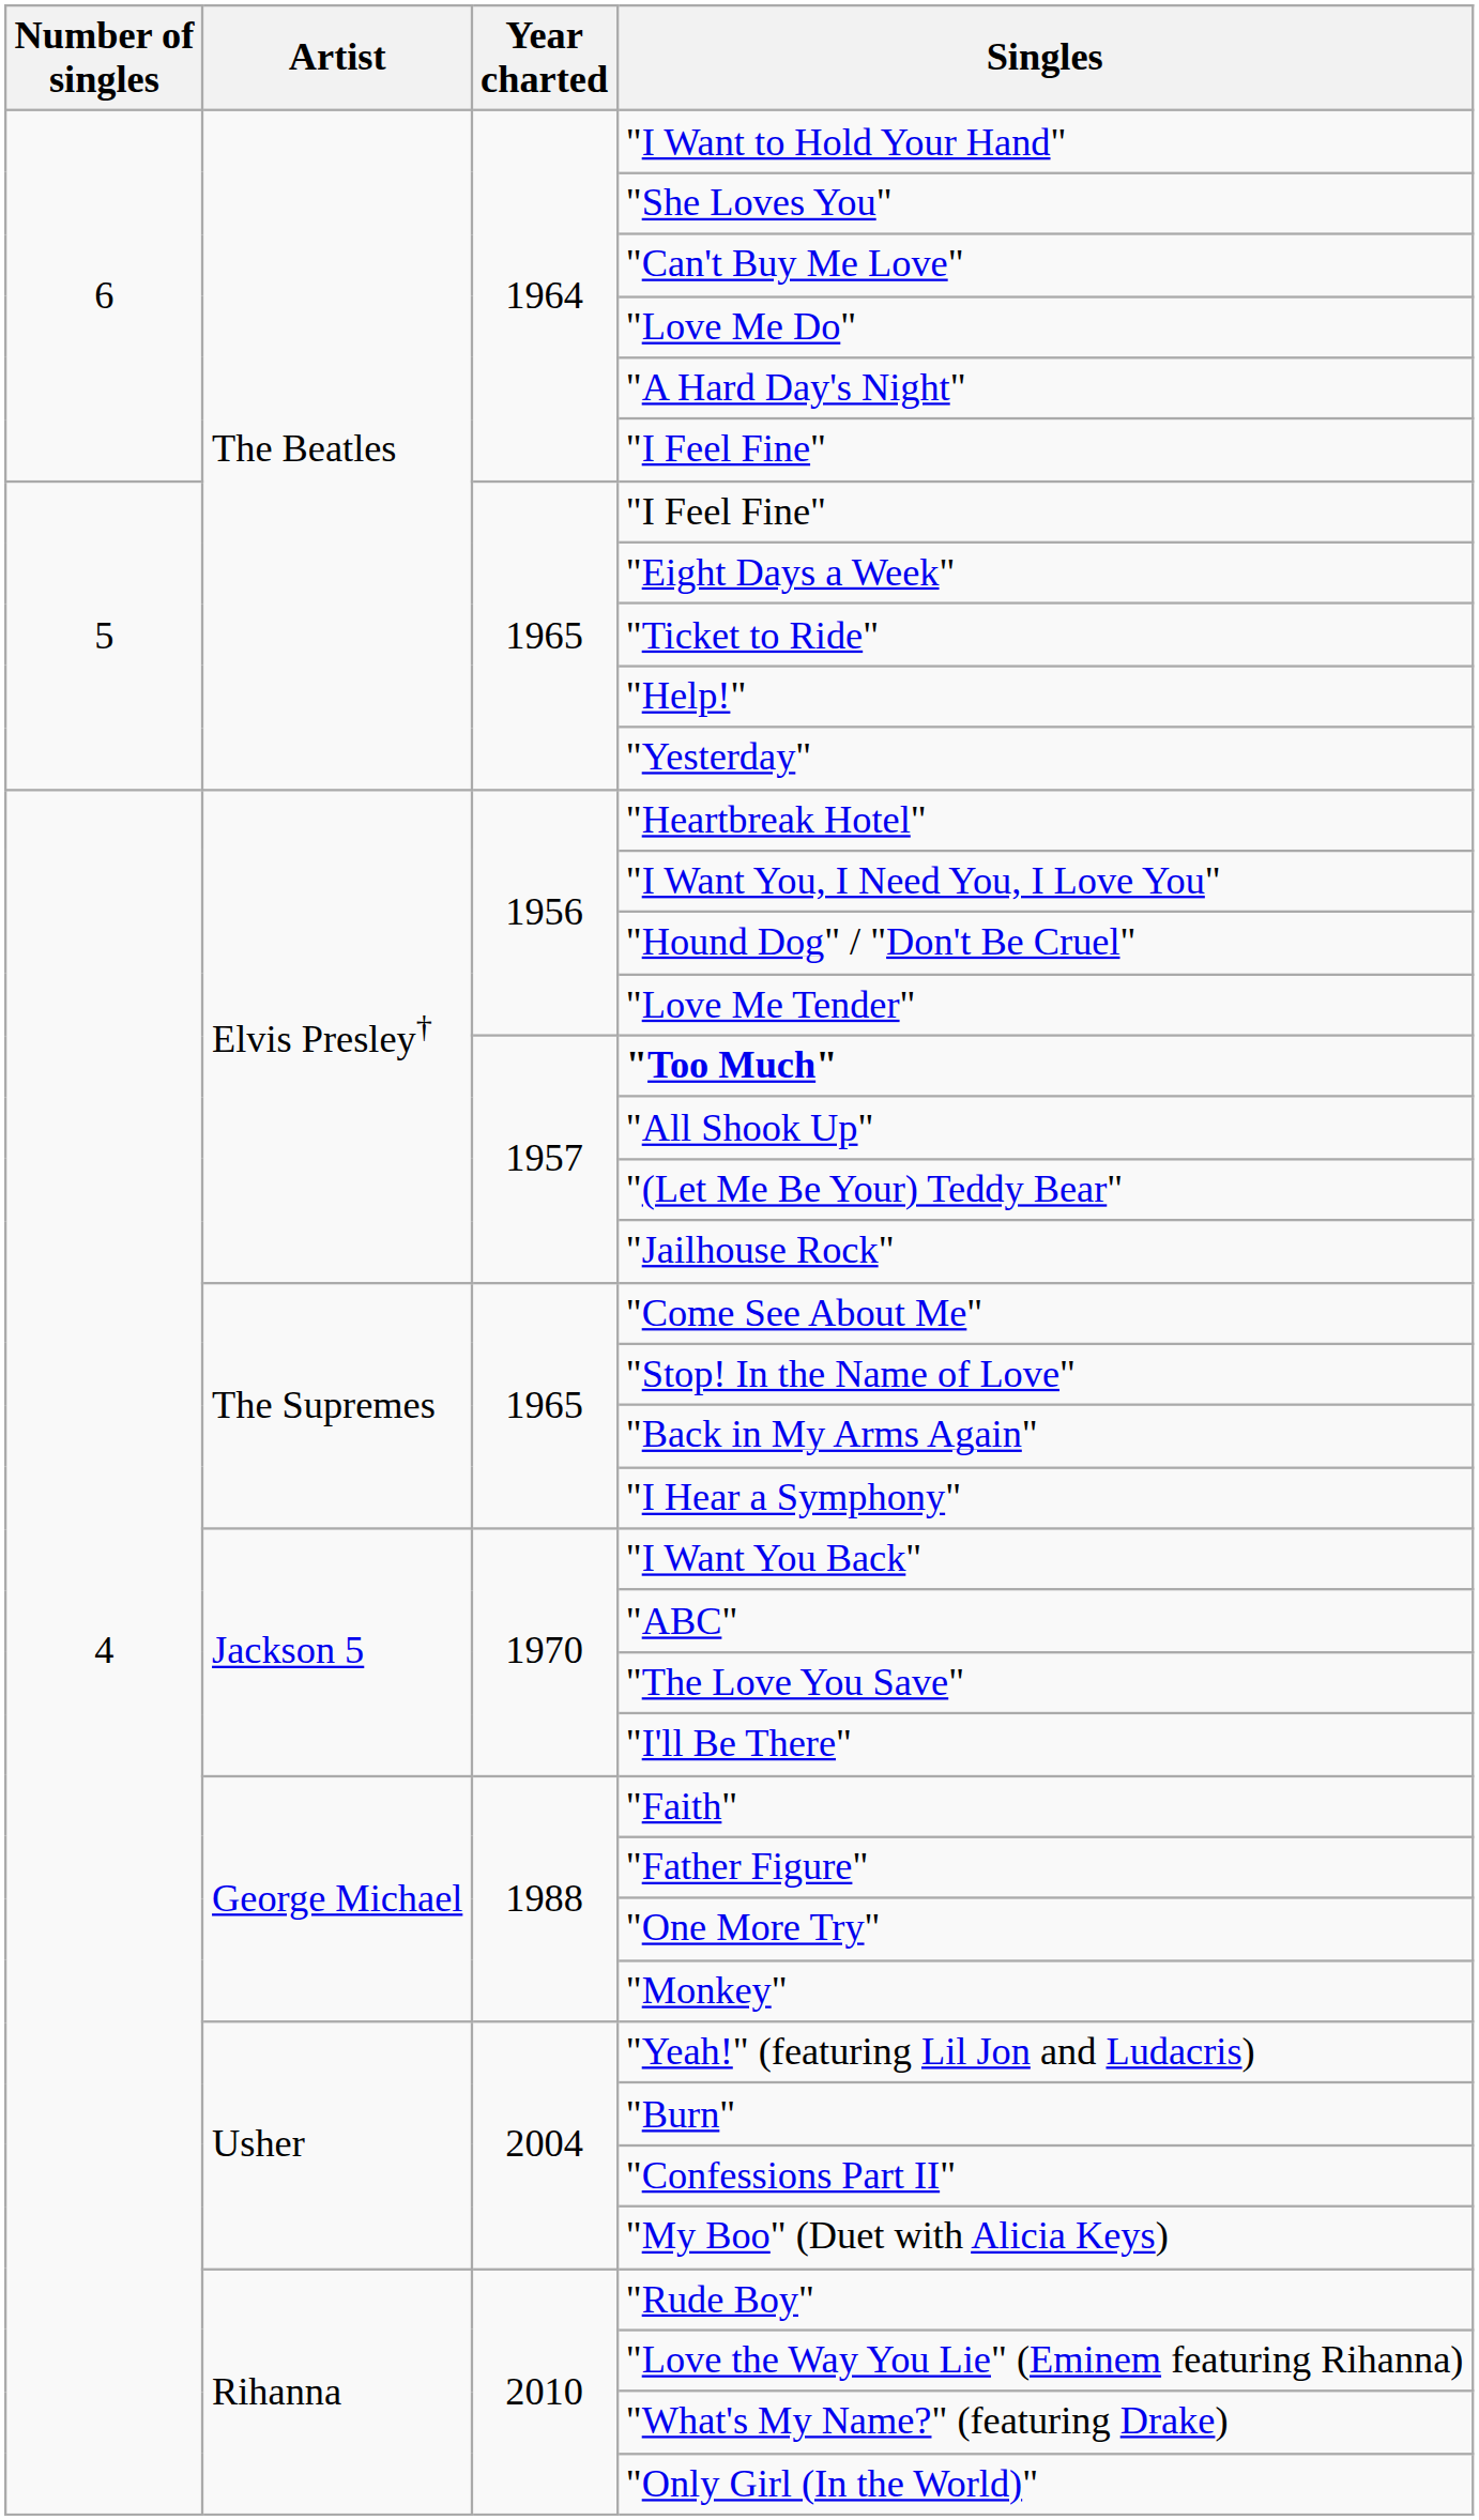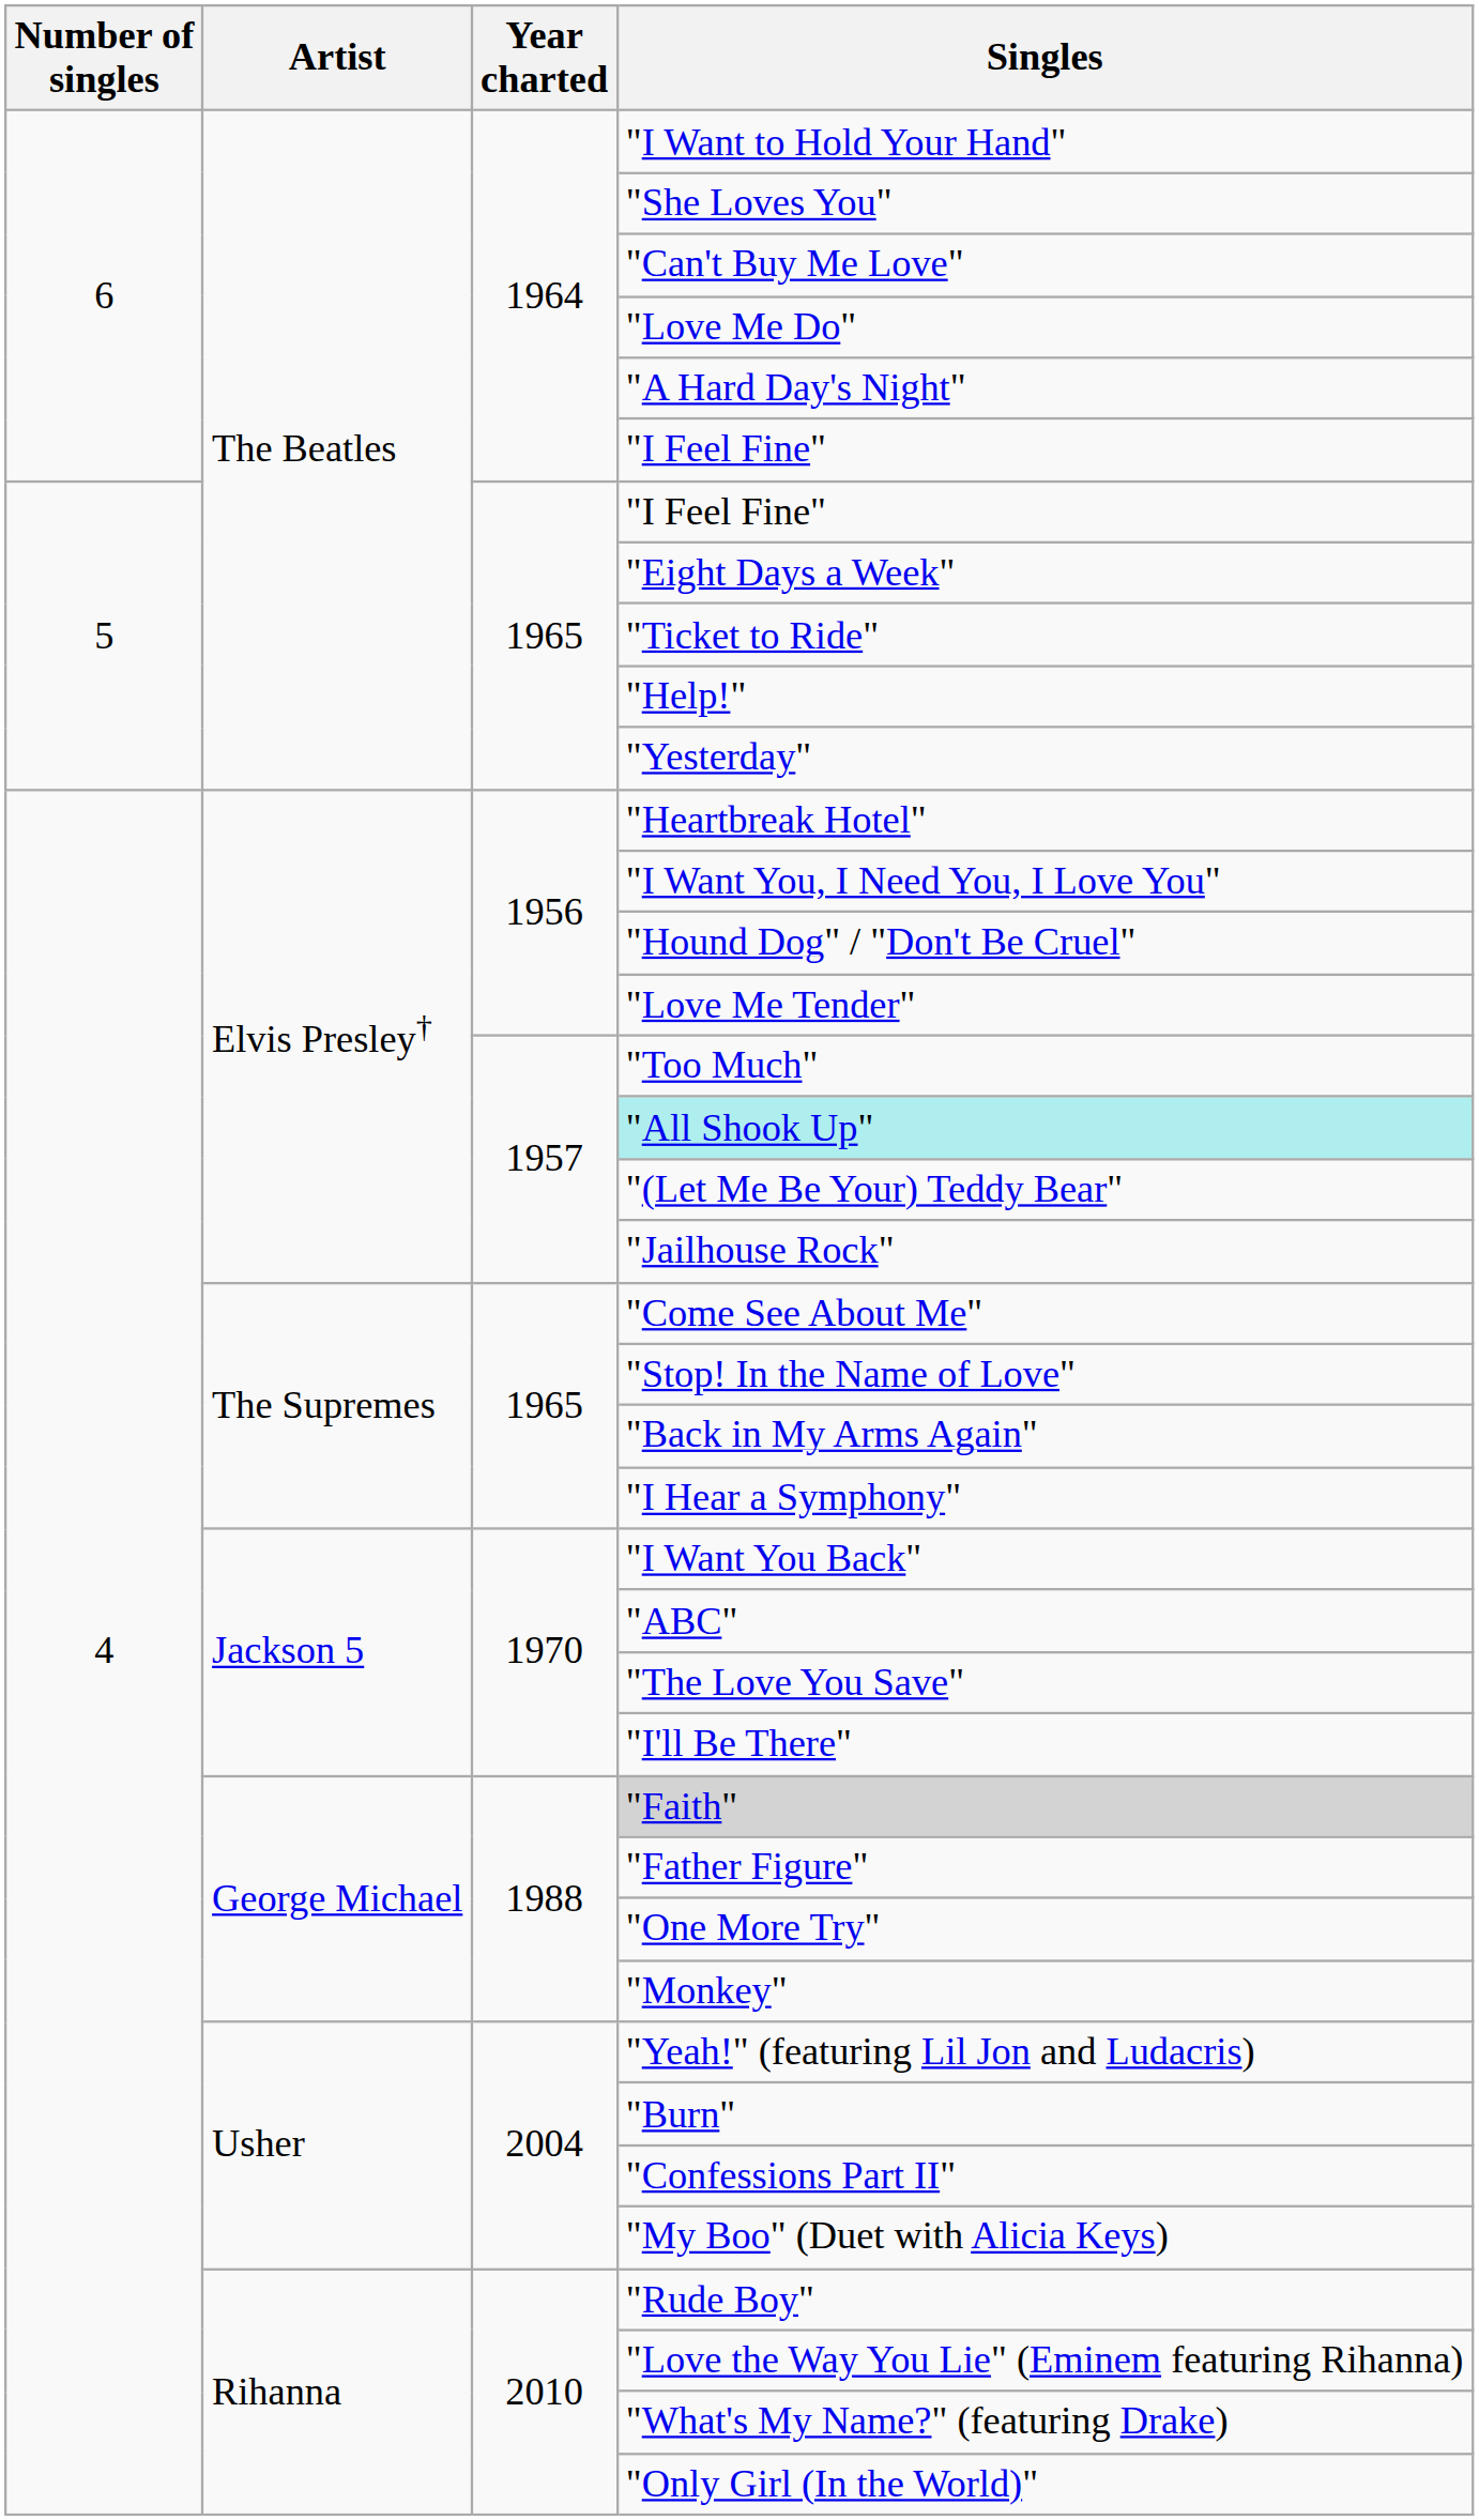"Too Much" | Singles: bold -> normal
"All Shook Up" | Singles: no background -> paleturquoise background
"Faith" | Singles: no background -> lightgrey background
